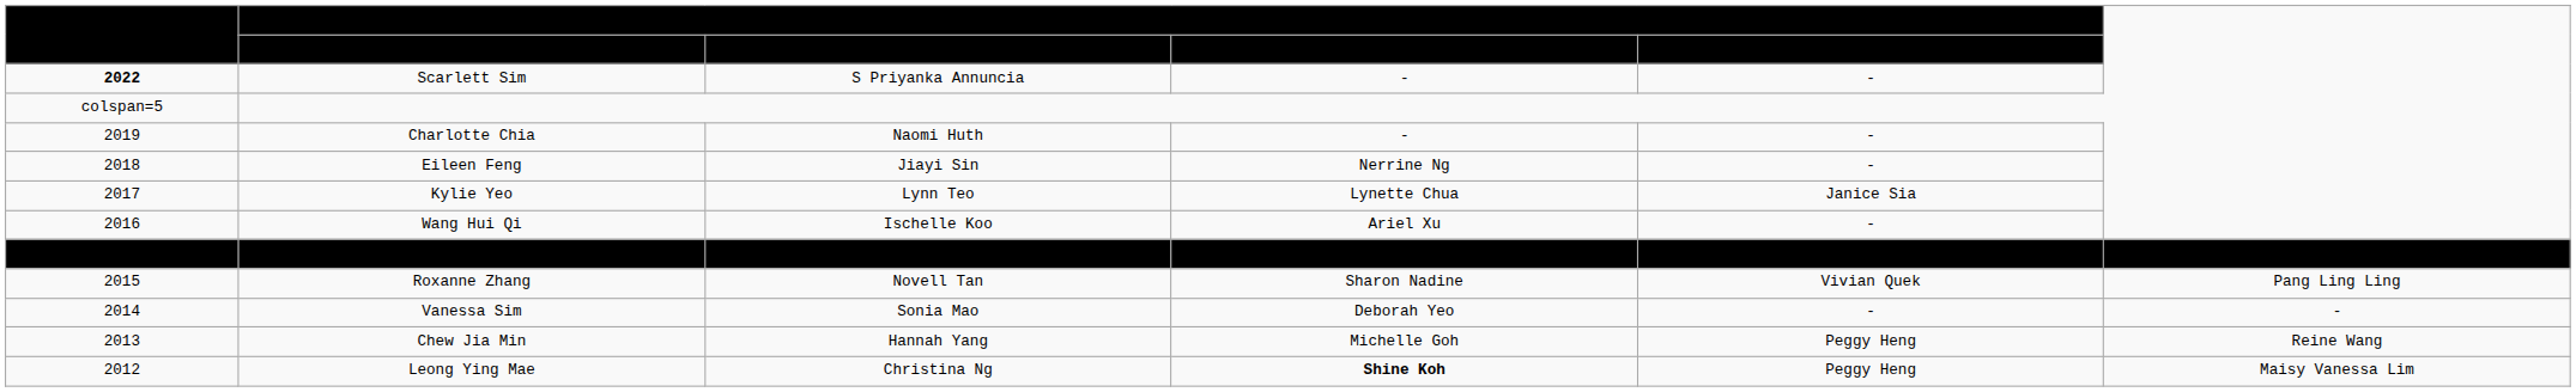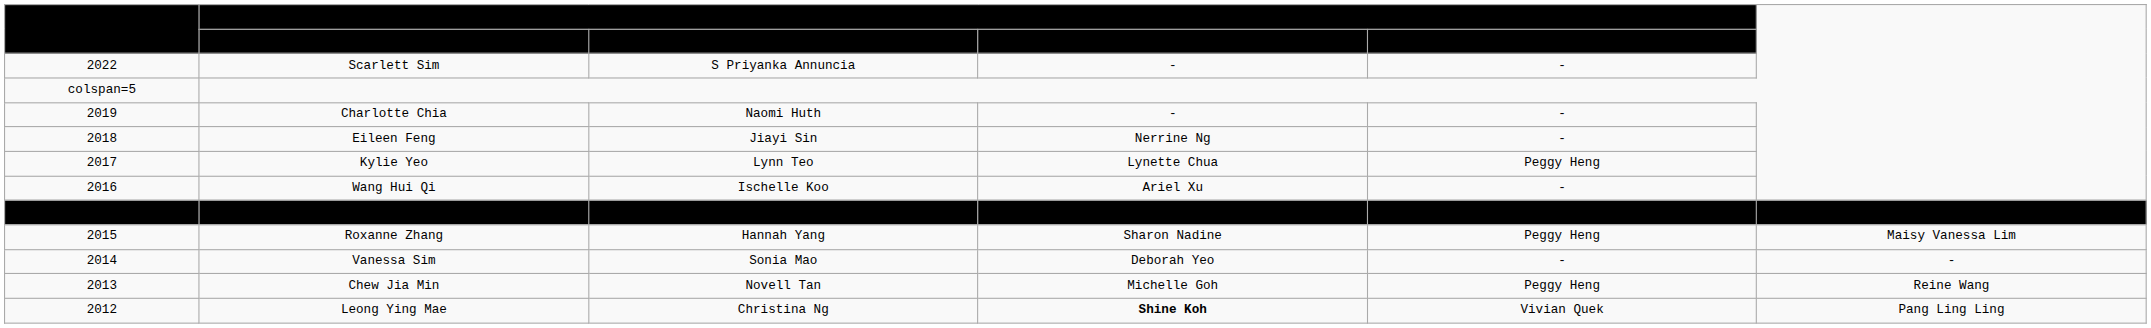Scarlett Sim | Year: bold -> normal
Kylie Yeo | column 5: Janice Sia -> Peggy Heng
Roxanne Zhang | column 3: Novell Tan -> Hannah Yang
Roxanne Zhang | column 5: Vivian Quek -> Peggy Heng
Roxanne Zhang | column 6: Pang Ling Ling -> Maisy Vanessa Lim
Chew Jia Min | column 3: Hannah Yang -> Novell Tan
Leong Ying Mae | column 5: Peggy Heng -> Vivian Quek
Leong Ying Mae | column 6: Maisy Vanessa Lim -> Pang Ling Ling
